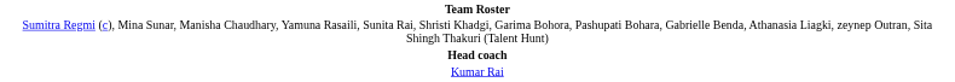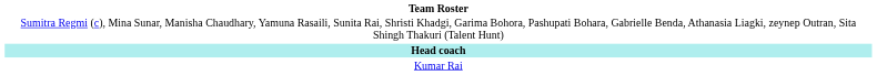row 3 | column 1: no background -> paleturquoise background
